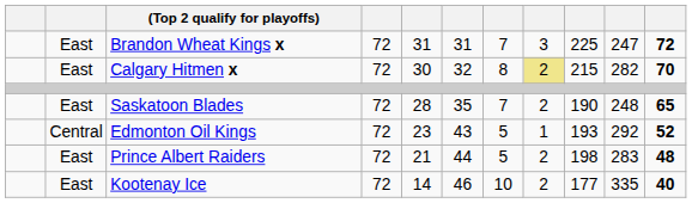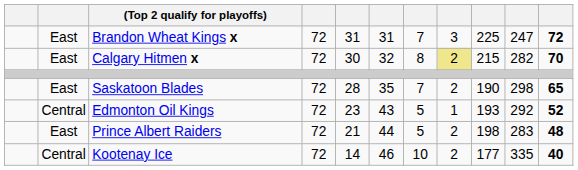Saskatoon Blades | column 10: 248 -> 298
Kootenay Ice | column 2: East -> Central
